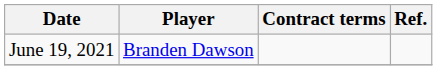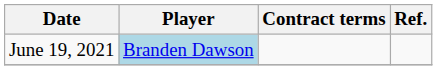June 19, 2021 | Player: no background -> lightblue background
